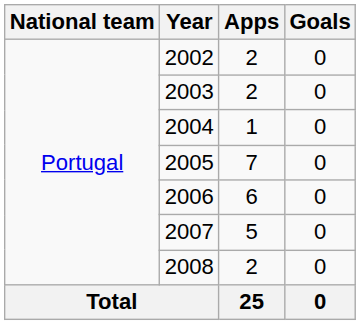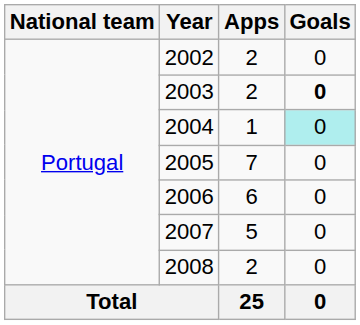2003 | Goals: normal -> bold
2004 | Goals: no background -> paleturquoise background
